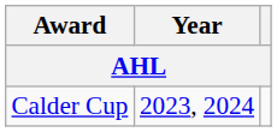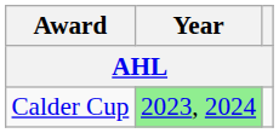Calder Cup | Year: no background -> lightgreen background
